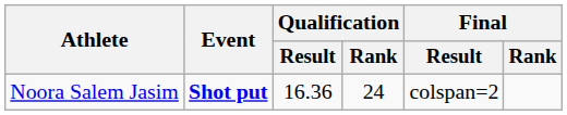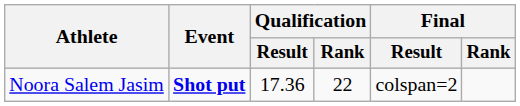Noora Salem Jasim | Qualification / Result: 16.36 -> 17.36
Noora Salem Jasim | Qualification / Rank: 24 -> 22
